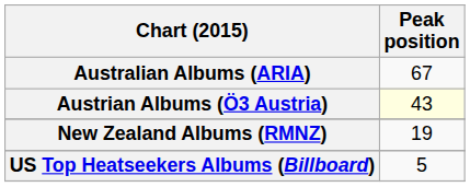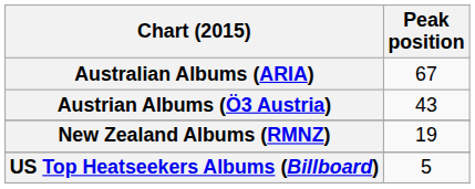Austrian Albums (Ö3 Austria) | Peak position: lightyellow background -> no background
